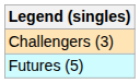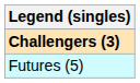row 2 | column 1: normal -> bold
